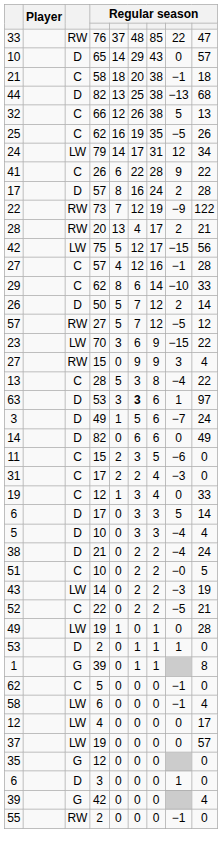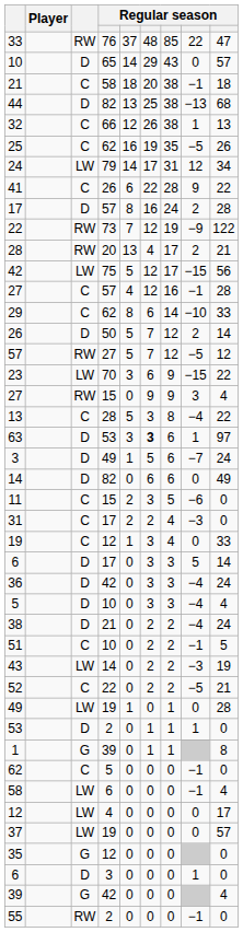32 | column 8: 5 -> 1
+ row: 36 | D | 42 | 0 | 3 | 3 | −4 | 24
51 | column 8: −0 -> −1
